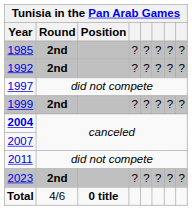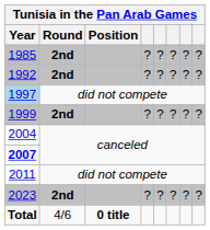1997 | Tunisia in the Pan Arab Games / Year: no background -> lightblue background
2004 | Tunisia in the Pan Arab Games / Year: bold -> normal
2007 | Tunisia in the Pan Arab Games / Year: normal -> bold
